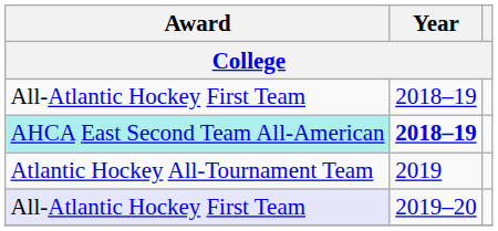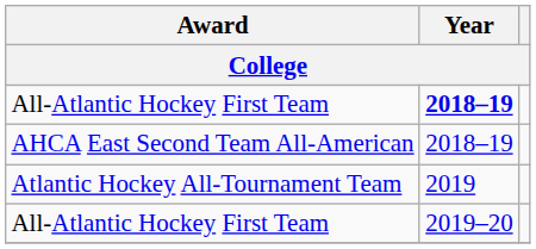row 3 | Year: normal -> bold
row 4 | Award: paleturquoise background -> no background
row 4 | Year: bold -> normal
row 6 | Award: lavender background -> no background
